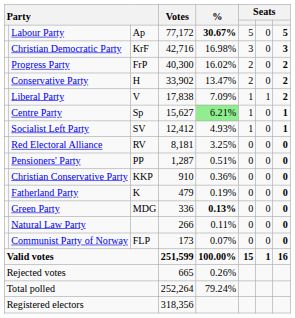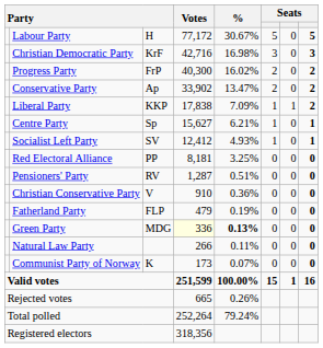Labour Party | column 3: Ap -> H
Labour Party | %: bold -> normal
Conservative Party | column 3: H -> Ap
Liberal Party | column 3: V -> KKP
Centre Party | %: lightgreen background -> no background
Red Electoral Alliance | column 3: RV -> PP
Pensioners' Party | column 3: PP -> RV
Christian Conservative Party | column 3: KKP -> V
Fatherland Party | column 3: K -> FLP
Green Party | Votes: no background -> lightyellow background
Communist Party of Norway | column 3: FLP -> K
